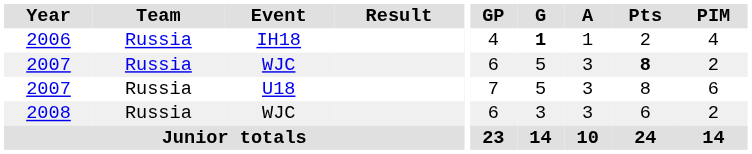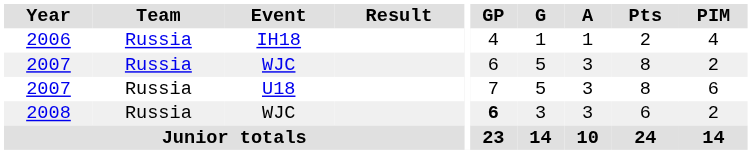2006 | G: bold -> normal
2007 / WJC | Pts: bold -> normal
2008 | GP: normal -> bold
